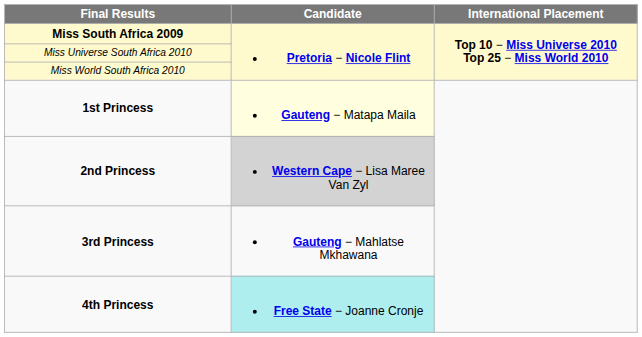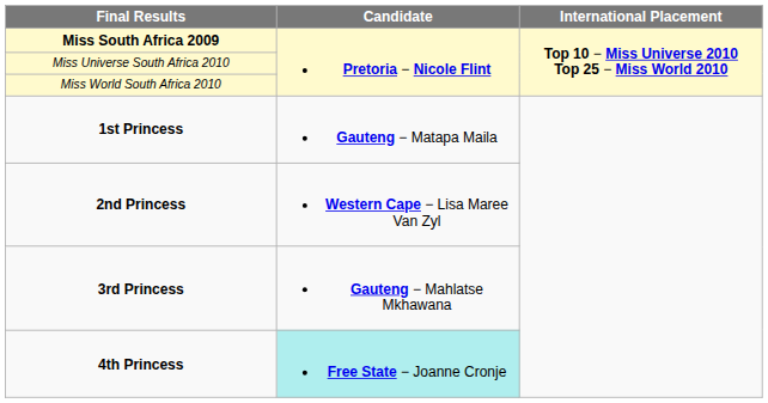1st Princess | Candidate: lightyellow background -> no background
2nd Princess | Candidate: lightgrey background -> no background
